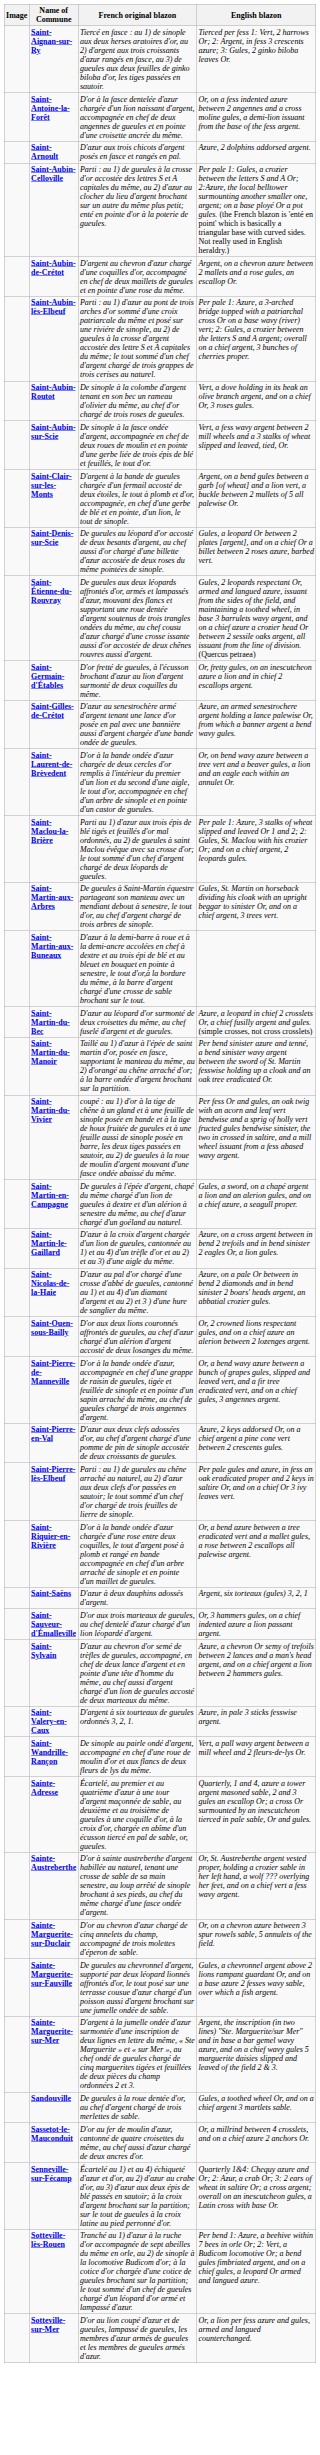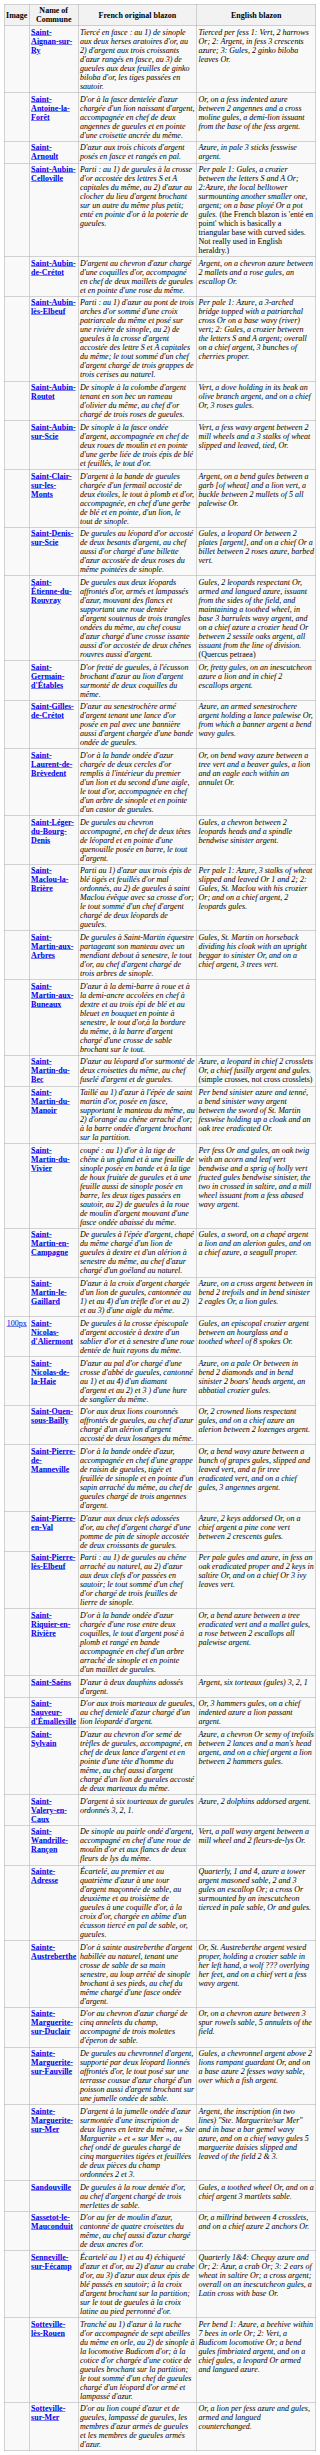Saint-Arnoult | English blazon: Azure, 2 dolphins addorsed argent. -> Azure, in pale 3 sticks fesswise argent.
+ row: Saint-Léger-du-Bourg-Denis | De gueules au chevron accompagné, en chef de deux têtes de léopard et en pointe d'une quenouille posée en barre, le tout d'argent. | Gules, a chevron between 2 leopards heads and a spindle bendwise sinister argent.
+ row: 100px | Saint-Nicolas-d'Aliermont | De gueules à la crosse épiscopale d'argent accostée à dextre d'un sablier d'or et à senestre d'une roue dentée de huit rayons du même. | Gules, an episcopal crozier argent between an hourglass and a toothed wheel of 8 spokes Or.
Saint-Valery-en-Caux | English blazon: Azure, in pale 3 sticks fesswise argent. -> Azure, 2 dolphins addorsed argent.
